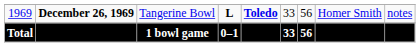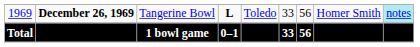1969 | column 5: bold -> normal
1969 | column 9: no background -> paleturquoise background
